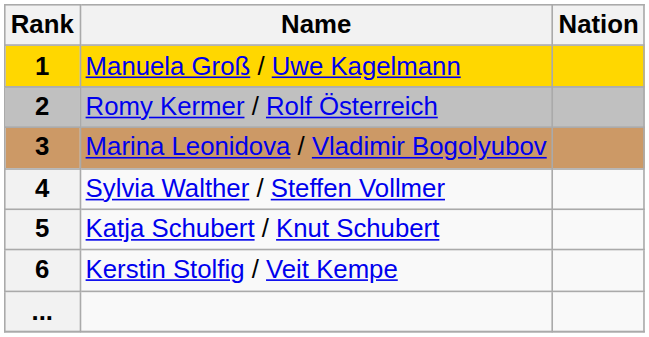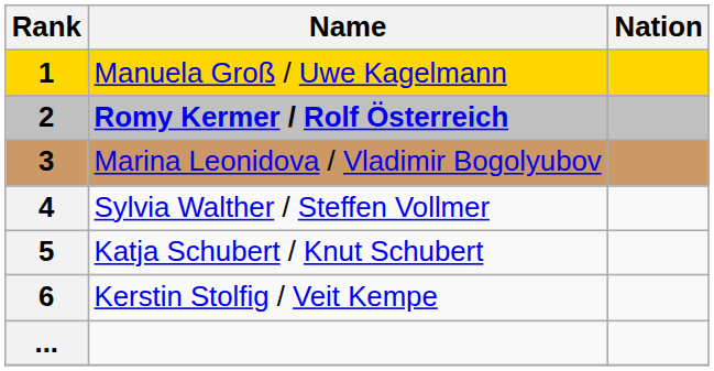Romy Kermer / Rolf Österreich | Name: normal -> bold
